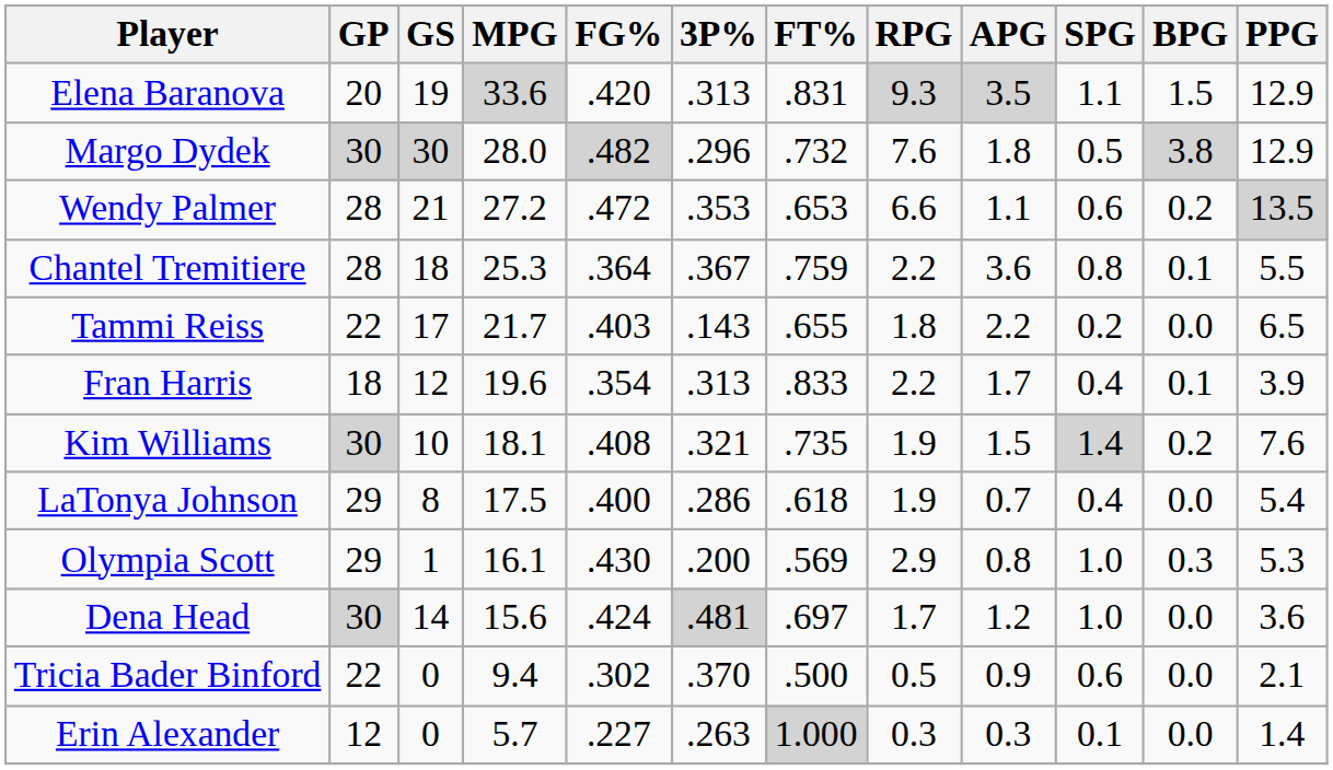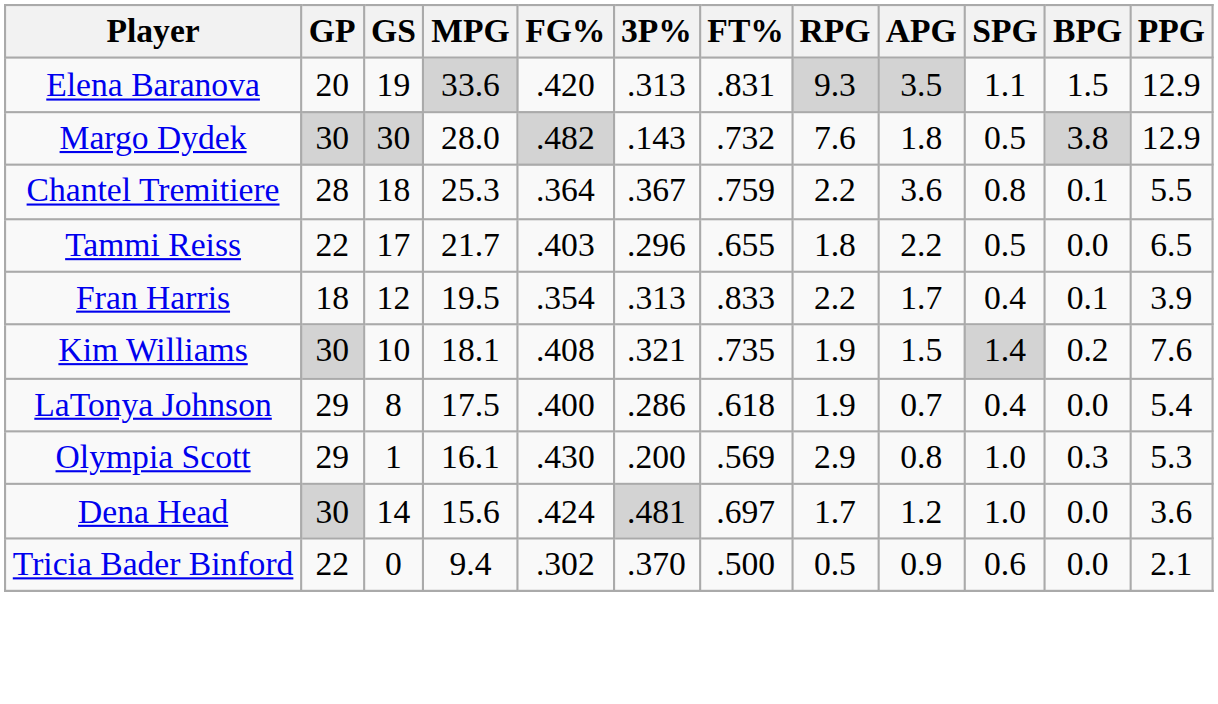Margo Dydek | 3P%: .296 -> .143
- row: Wendy Palmer | 28 | 21 | 27.2 | .472 | .353 | .653 | 6.6 | 1.1 | 0.6 | 0.2 | 13.5
Tammi Reiss | 3P%: .143 -> .296
Tammi Reiss | SPG: 0.2 -> 0.5
Fran Harris | MPG: 19.6 -> 19.5
- row: Erin Alexander | 12 | 0 | 5.7 | .227 | .263 | 1.000 | 0.3 | 0.3 | 0.1 | 0.0 | 1.4
